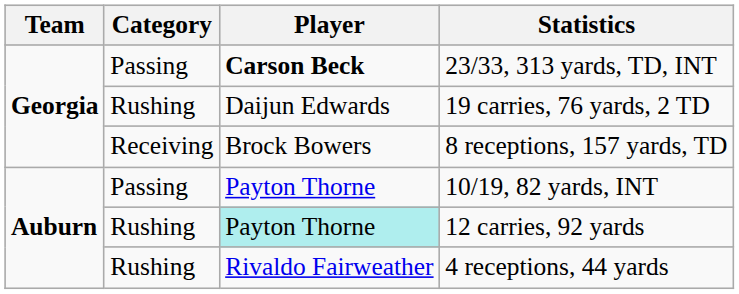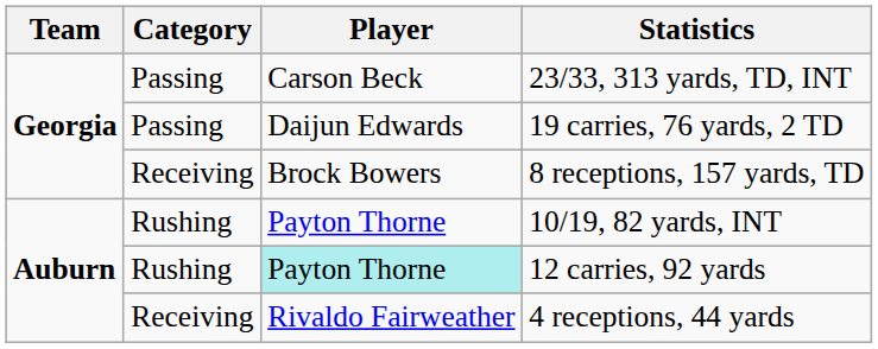23/33, 313 yards, TD, INT | Player: bold -> normal
19 carries, 76 yards, 2 TD | Category: Rushing -> Passing
10/19, 82 yards, INT | Category: Passing -> Rushing
4 receptions, 44 yards | Category: Rushing -> Receiving
